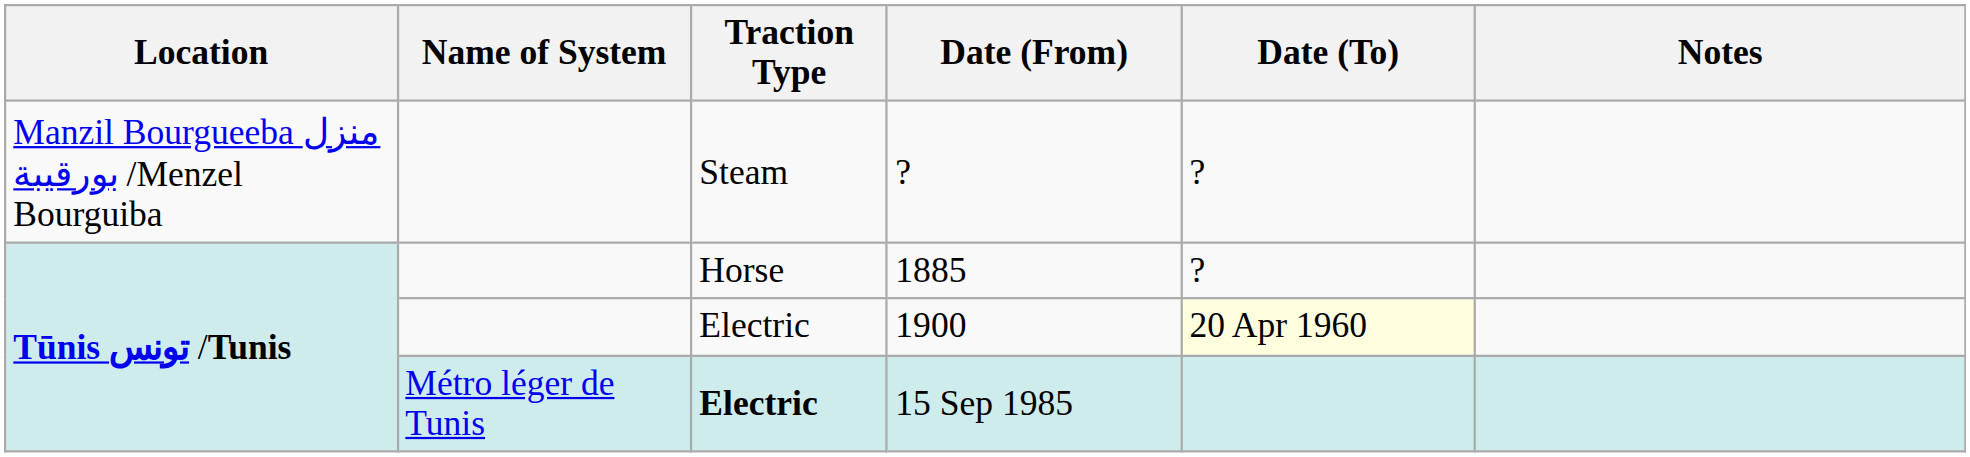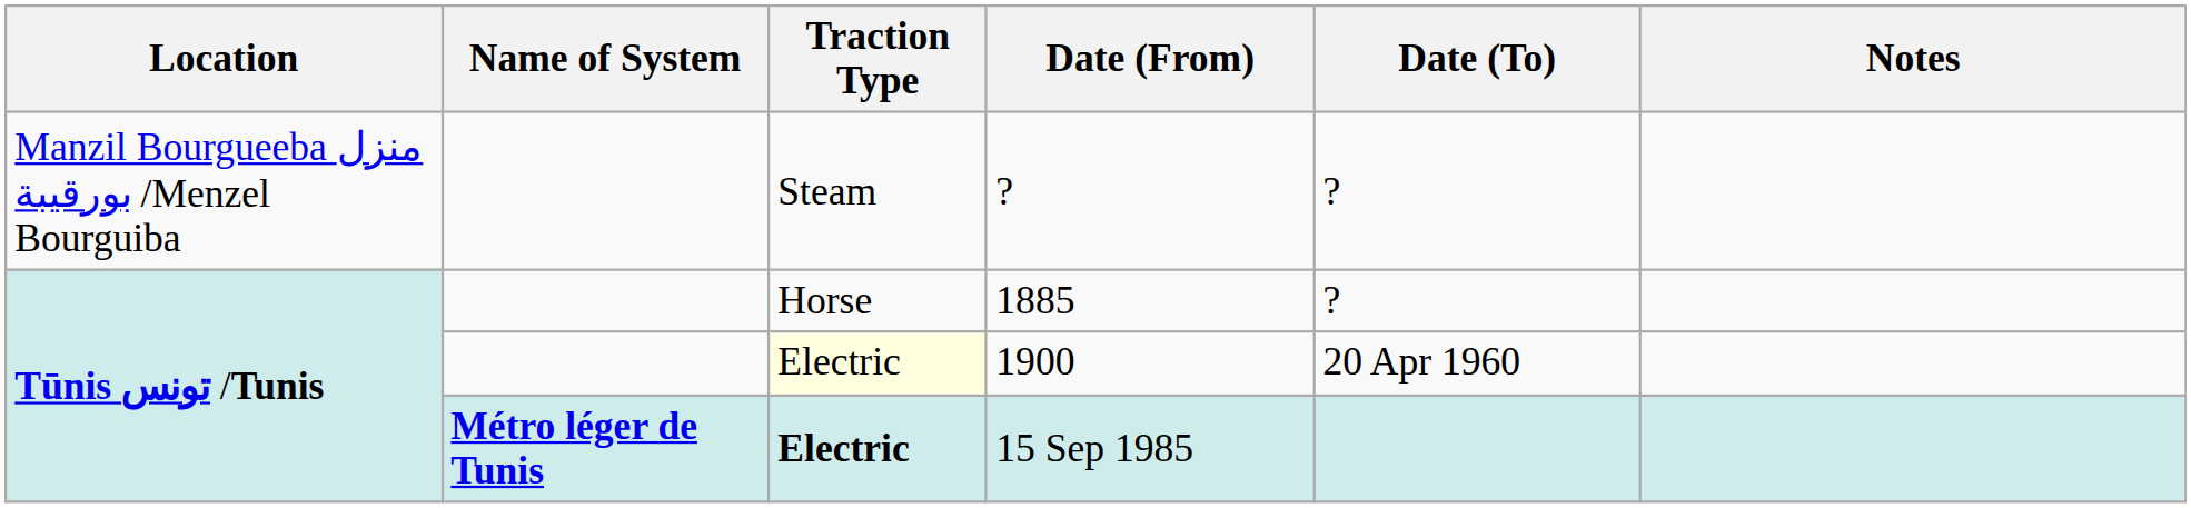1900 | Traction Type: no background -> lightyellow background
1900 | Date (To): lightyellow background -> no background
15 Sep 1985 | Name of System: normal -> bold
